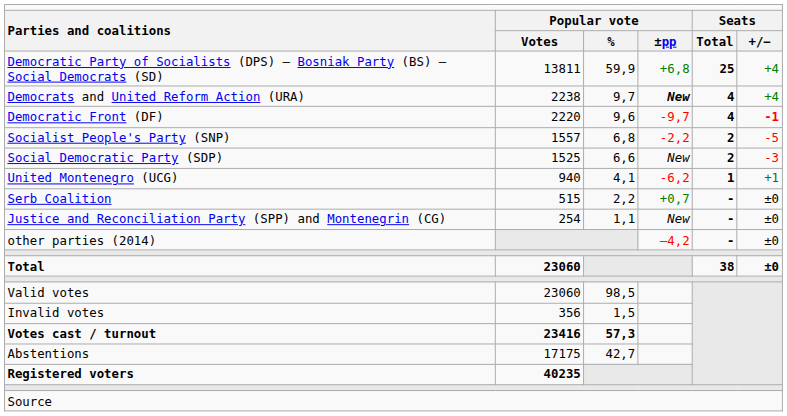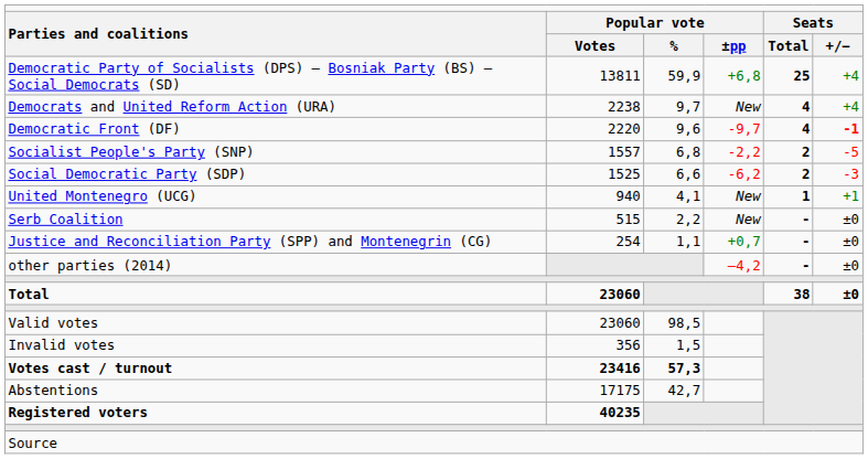Democrats and United Reform Action (URA) | column 4: bold -> normal
Social Democratic Party (SDP) | column 4: New -> -6,2
United Montenegro (UCG) | column 4: -6,2 -> New
Serb Coalition | column 4: +0,7 -> New
Justice and Reconciliation Party (SPP) and Montenegrin (CG) | column 4: New -> +0,7
